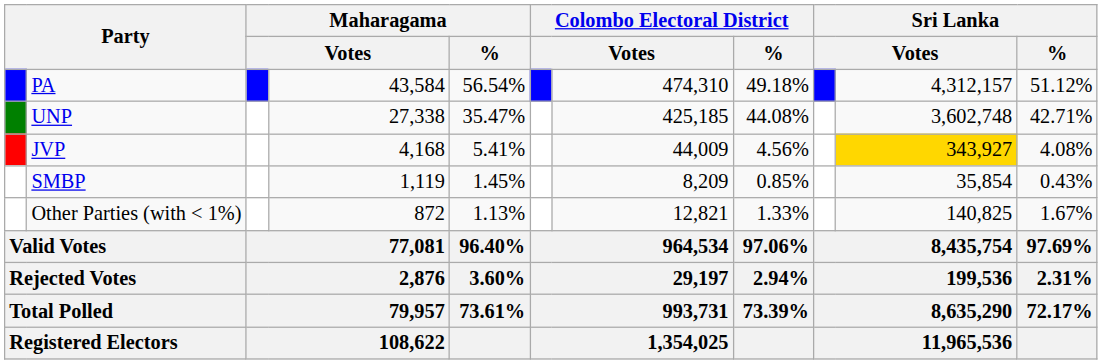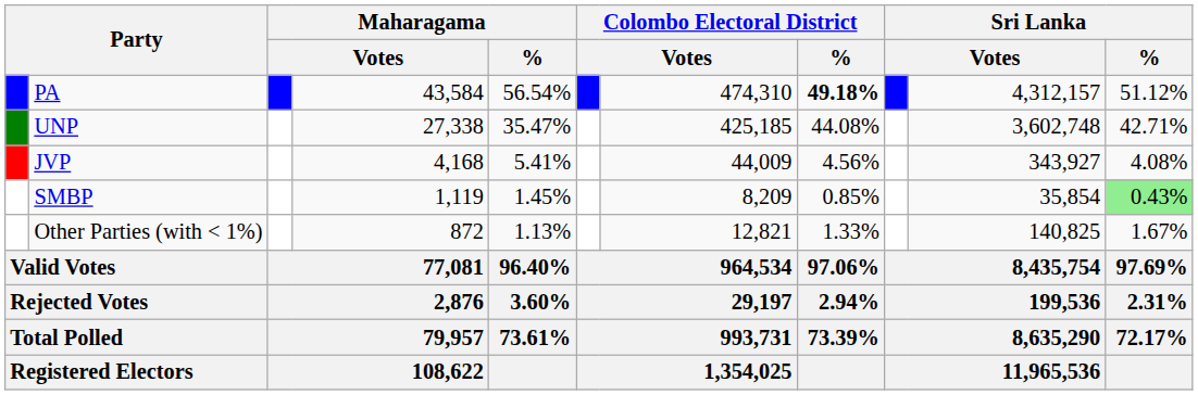PA | Colombo Electoral District / %: normal -> bold
JVP | column 10: gold background -> no background
SMBP | Sri Lanka / %: no background -> lightgreen background
